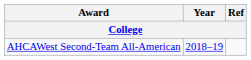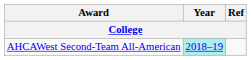row 3 | Year: no background -> paleturquoise background
